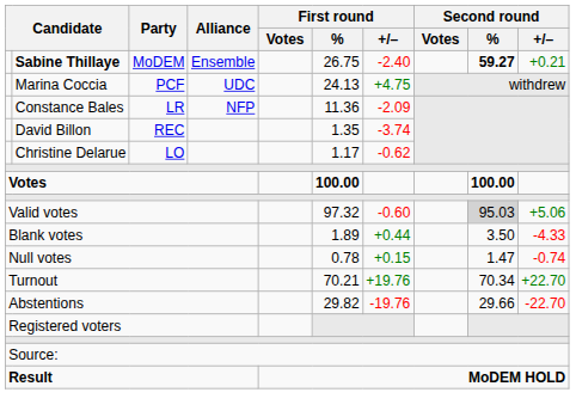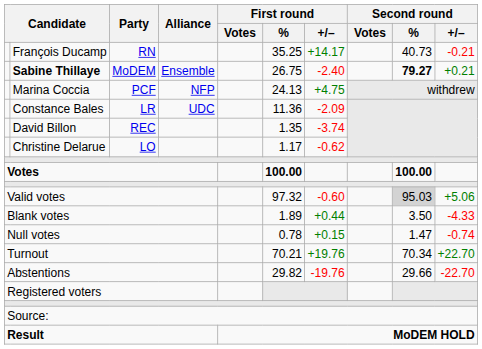+ row: François Ducamp | RN | 35.25 | +14.17 | 40.73 | -0.21
Sabine Thillaye | Second round / %: 59.27 -> 79.27
Marina Coccia | Alliance: UDC -> NFP
Constance Bales | Alliance: NFP -> UDC
